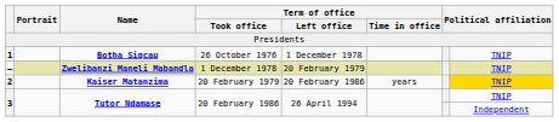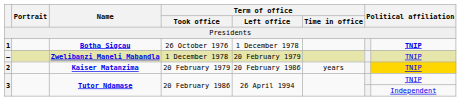1 | column 8: normal -> bold
